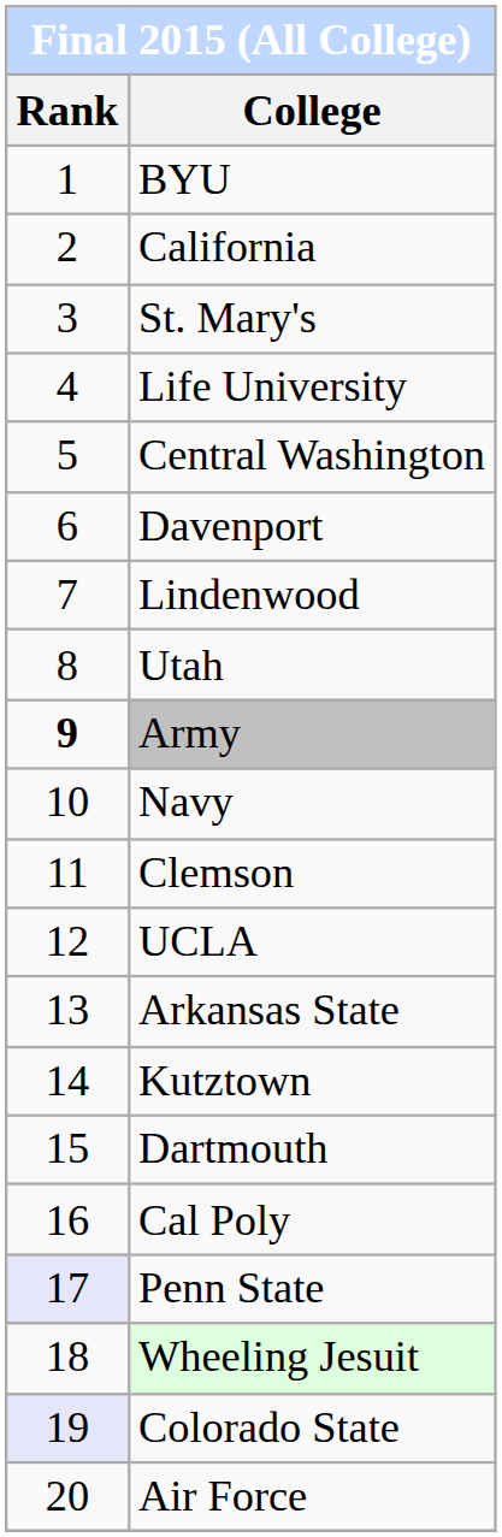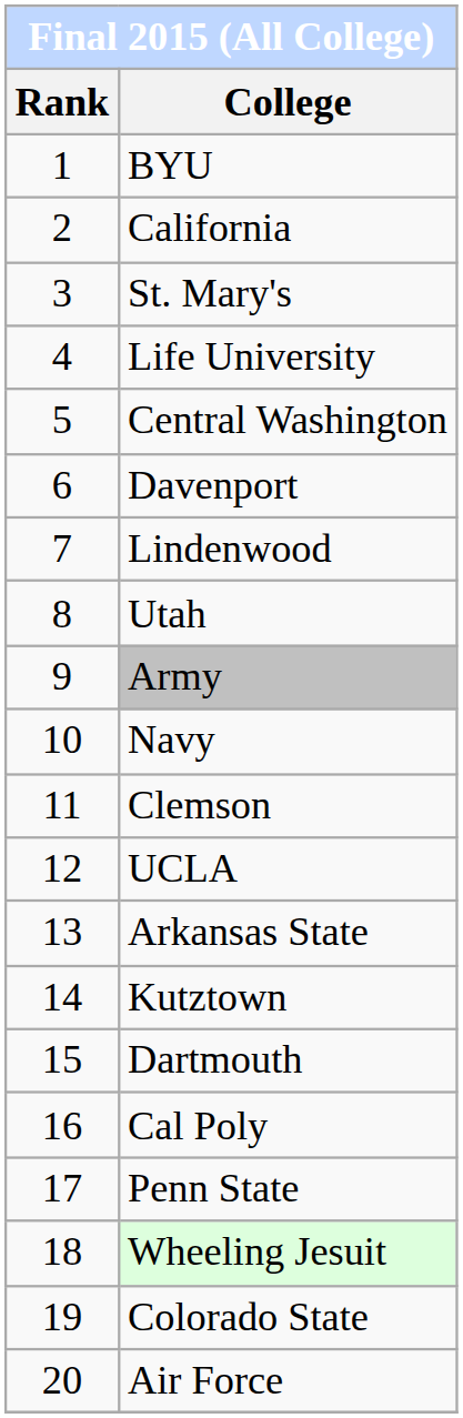Army | Rank: bold -> normal
Penn State | Rank: lavender background -> no background
Colorado State | Rank: lavender background -> no background
